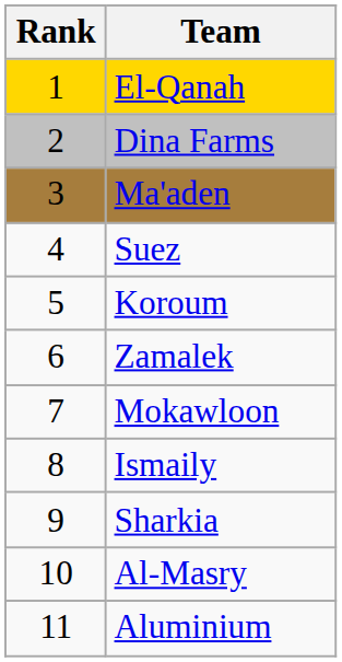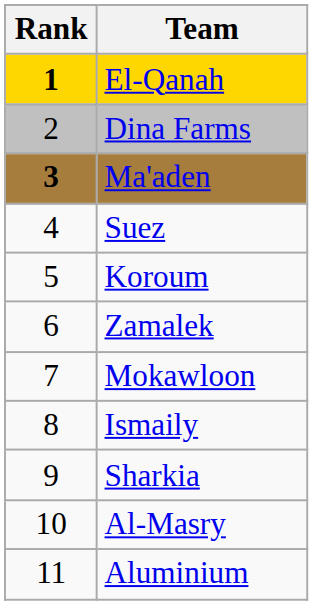El-Qanah | Rank: normal -> bold
Ma'aden | Rank: normal -> bold
